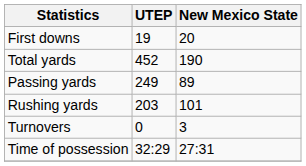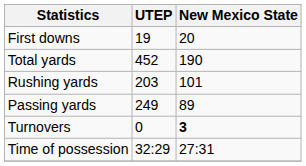rows swapped: Rushing yards <-> Passing yards
Turnovers | New Mexico State: normal -> bold
